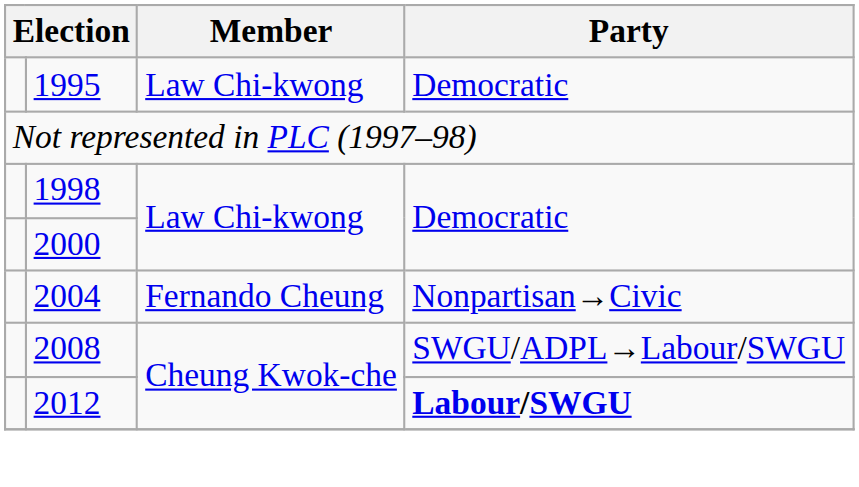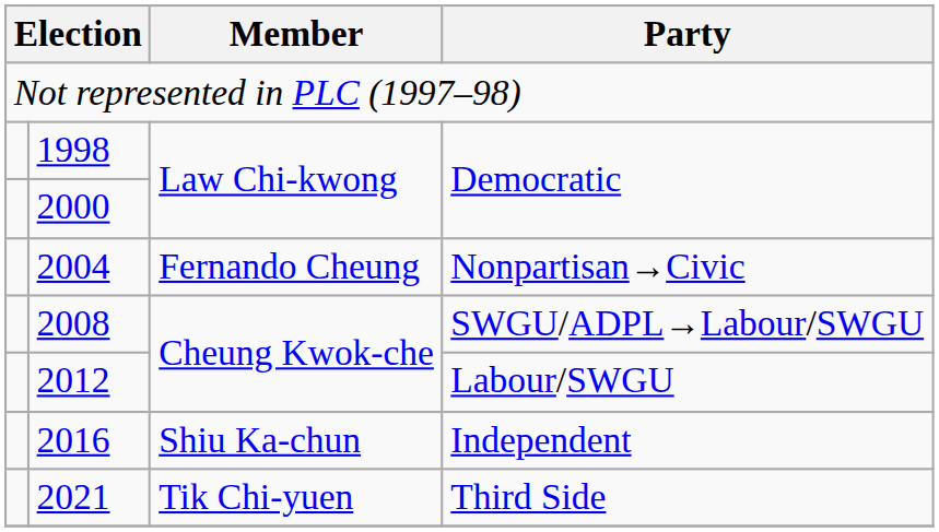- row: 1995 | Law Chi-kwong | Democratic
2012 | Party: bold -> normal
+ row: 2016 | Shiu Ka-chun | Independent
+ row: 2021 | Tik Chi-yuen | Third Side
